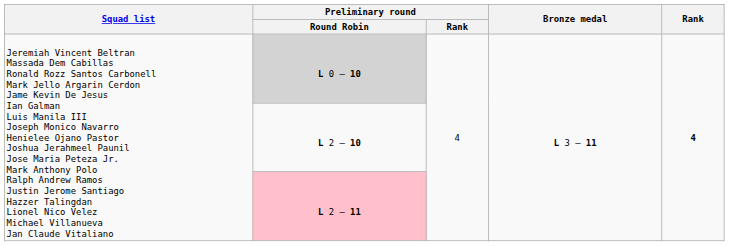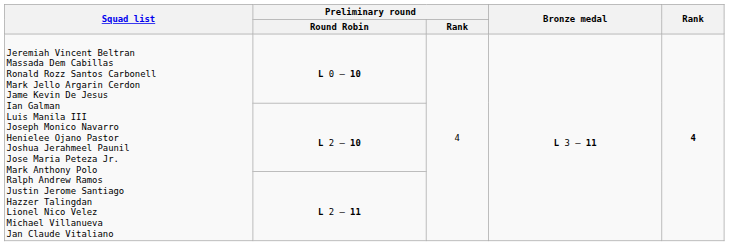L 0 – 10 | Preliminary round / Round Robin: lightgrey background -> no background
L 2 – 11 | Preliminary round / Round Robin: pink background -> no background
